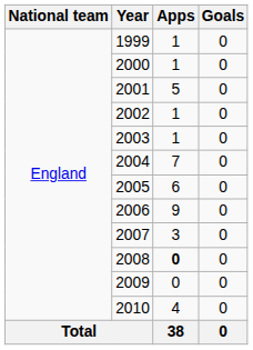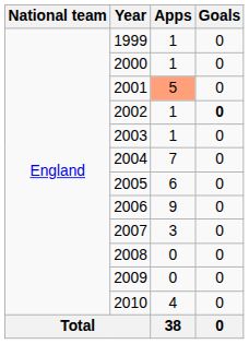2001 | Apps: no background -> lightsalmon background
2002 | Goals: normal -> bold
2008 | Apps: bold -> normal
